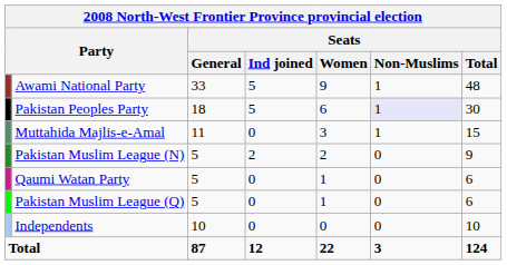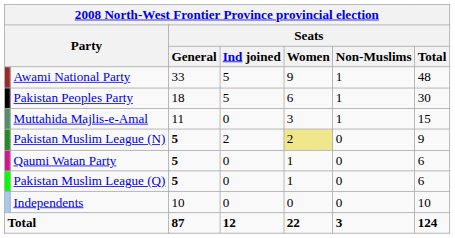Pakistan Peoples Party | Seats / Non-Muslims: lavender background -> no background
Pakistan Muslim League (N) | Seats / General: normal -> bold
Pakistan Muslim League (N) | Seats / Women: no background -> khaki background
Qaumi Watan Party | Seats / General: normal -> bold
Pakistan Muslim League (Q) | Seats / General: normal -> bold
